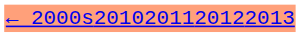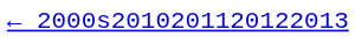row 1 | column 1: lightsalmon background -> no background
